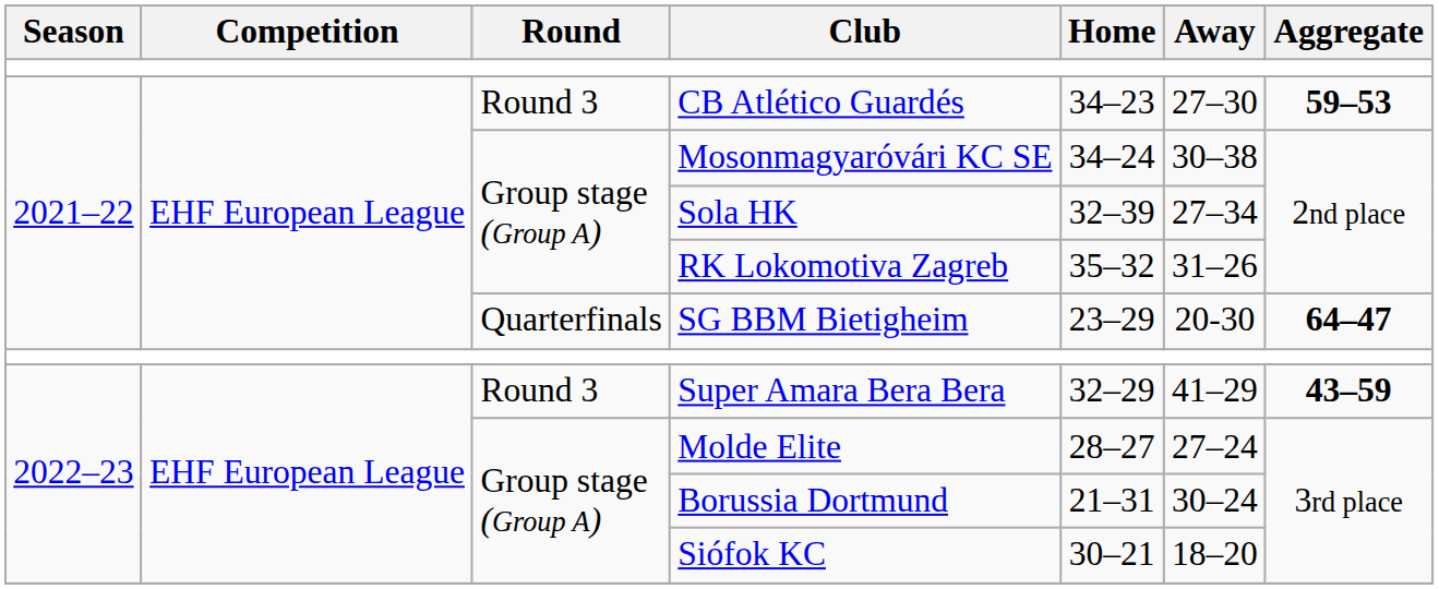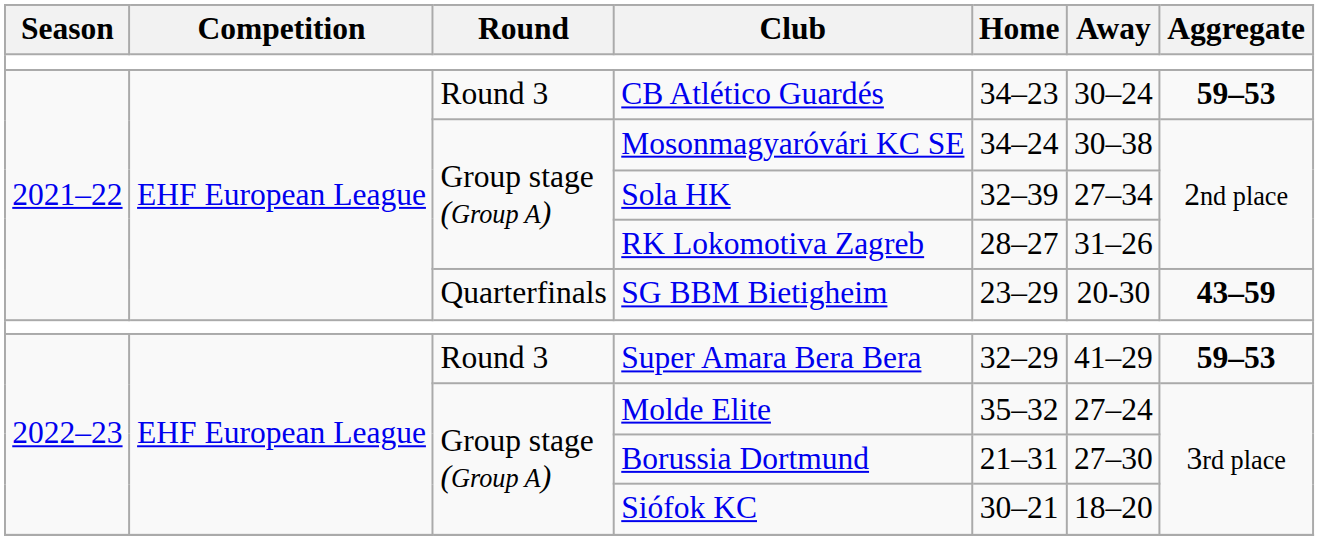CB Atlético Guardés | Away: 27–30 -> 30–24
RK Lokomotiva Zagreb | Home: 35–32 -> 28–27
SG BBM Bietigheim | Aggregate: 64–47 -> 43–59
Super Amara Bera Bera | Aggregate: 43–59 -> 59–53
Molde Elite | Home: 28–27 -> 35–32
Borussia Dortmund | Away: 30–24 -> 27–30
